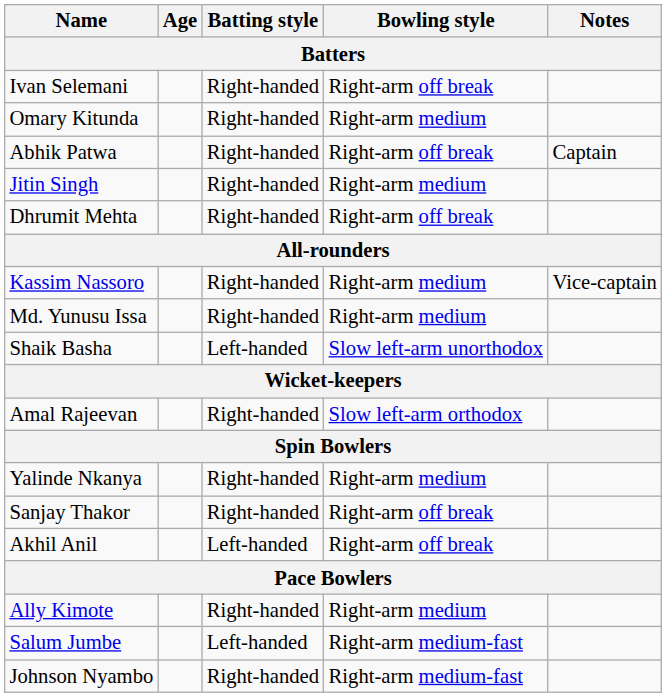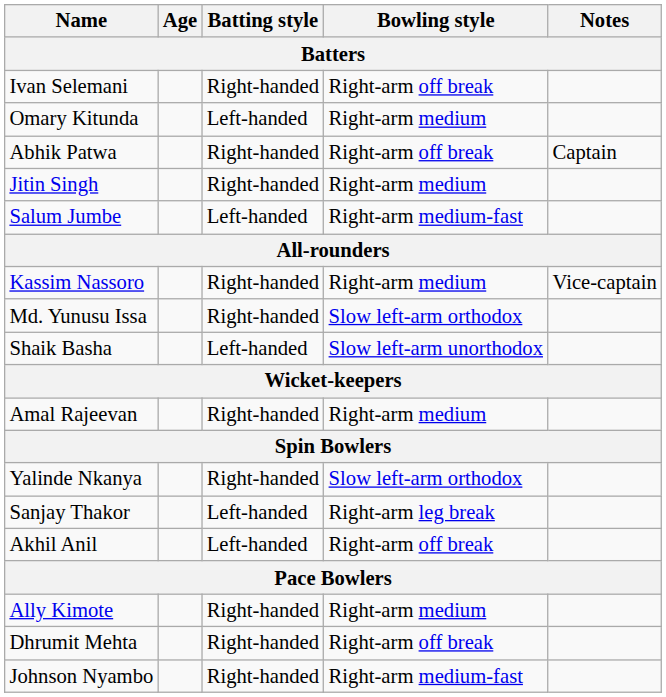Omary Kitunda | Batting style: Right-handed -> Left-handed
rows swapped: Dhrumit Mehta <-> Salum Jumbe
Md. Yunusu Issa | Bowling style: Right-arm medium -> Slow left-arm orthodox
Amal Rajeevan | Bowling style: Slow left-arm orthodox -> Right-arm medium
Yalinde Nkanya | Bowling style: Right-arm medium -> Slow left-arm orthodox
Sanjay Thakor | Batting style: Right-handed -> Left-handed
Sanjay Thakor | Bowling style: Right-arm off break -> Right-arm leg break
